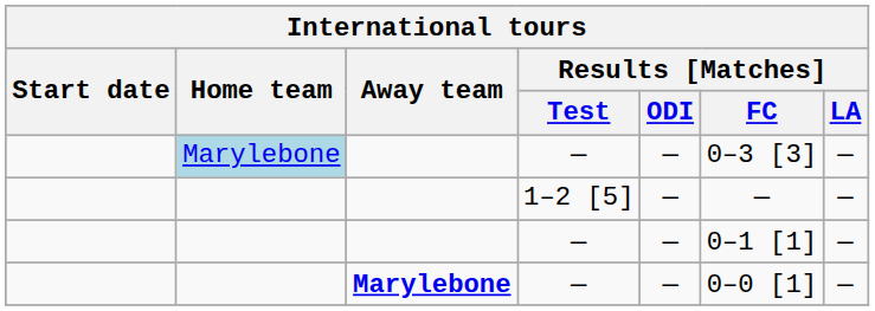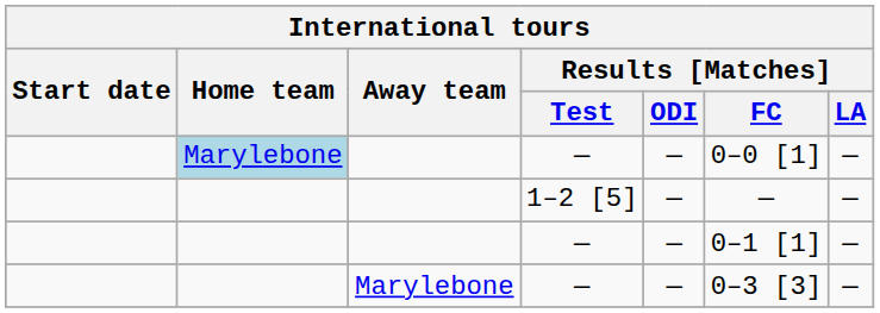row 4 | Results [Matches] / FC: 0–3 [3] -> 0–0 [1]
row 7 | Away team: bold -> normal
row 7 | Results [Matches] / FC: 0–0 [1] -> 0–3 [3]
